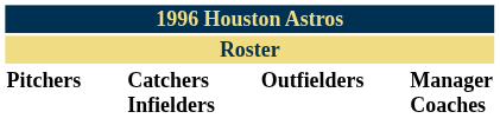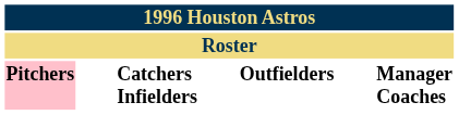Pitchers | column 1: no background -> pink background
